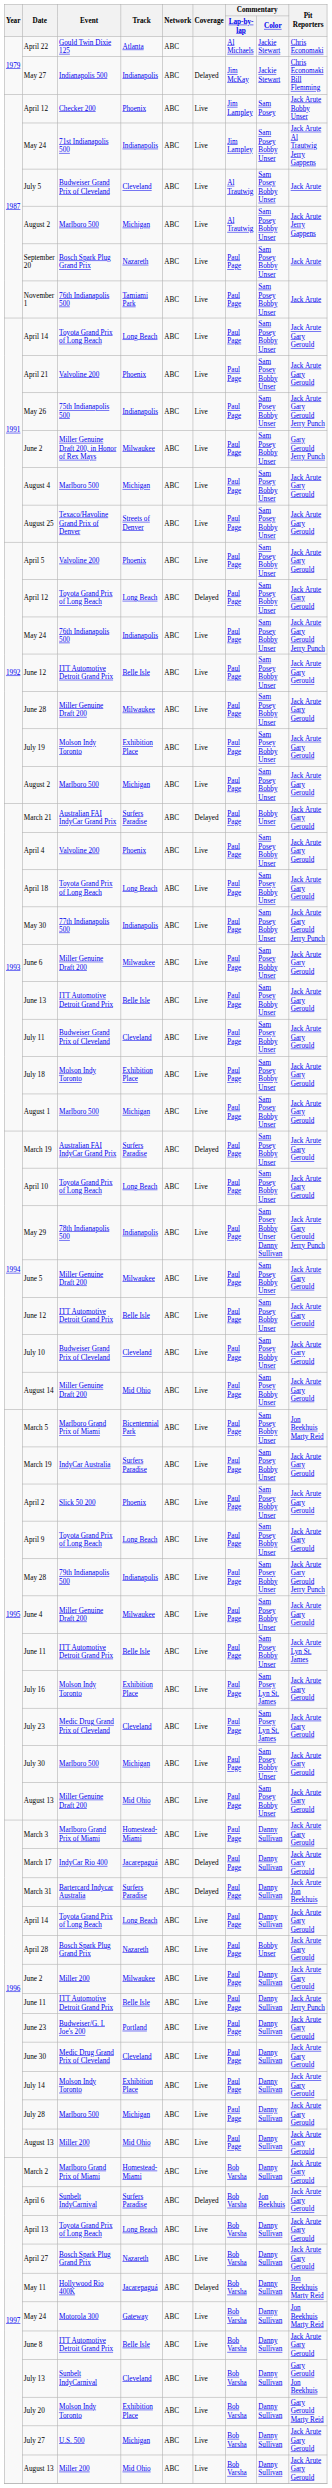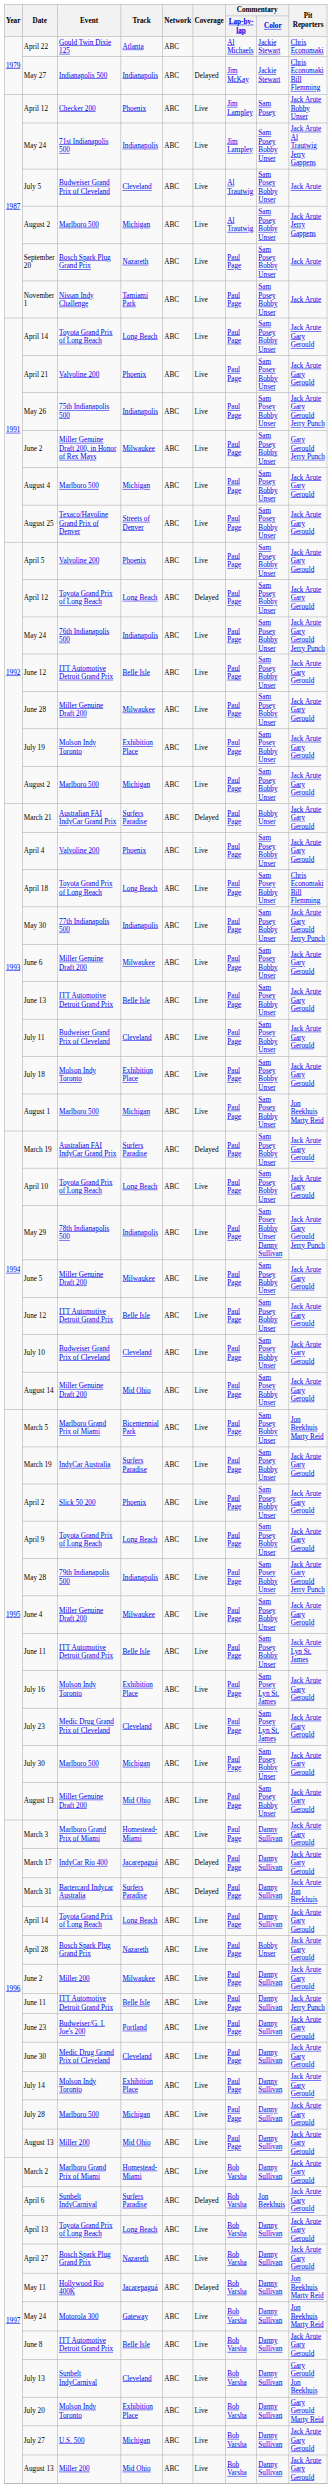November 1 | Event: 76th Indianapolis 500 -> Nissan Indy Challenge
April 18 | Pit Reporters: Jack Arute Gary Gerould -> Chris Economaki Bill Flemming
August 1 | Pit Reporters: Jack Arute Gary Gerould -> Jon Beekhuis Marty Reid
